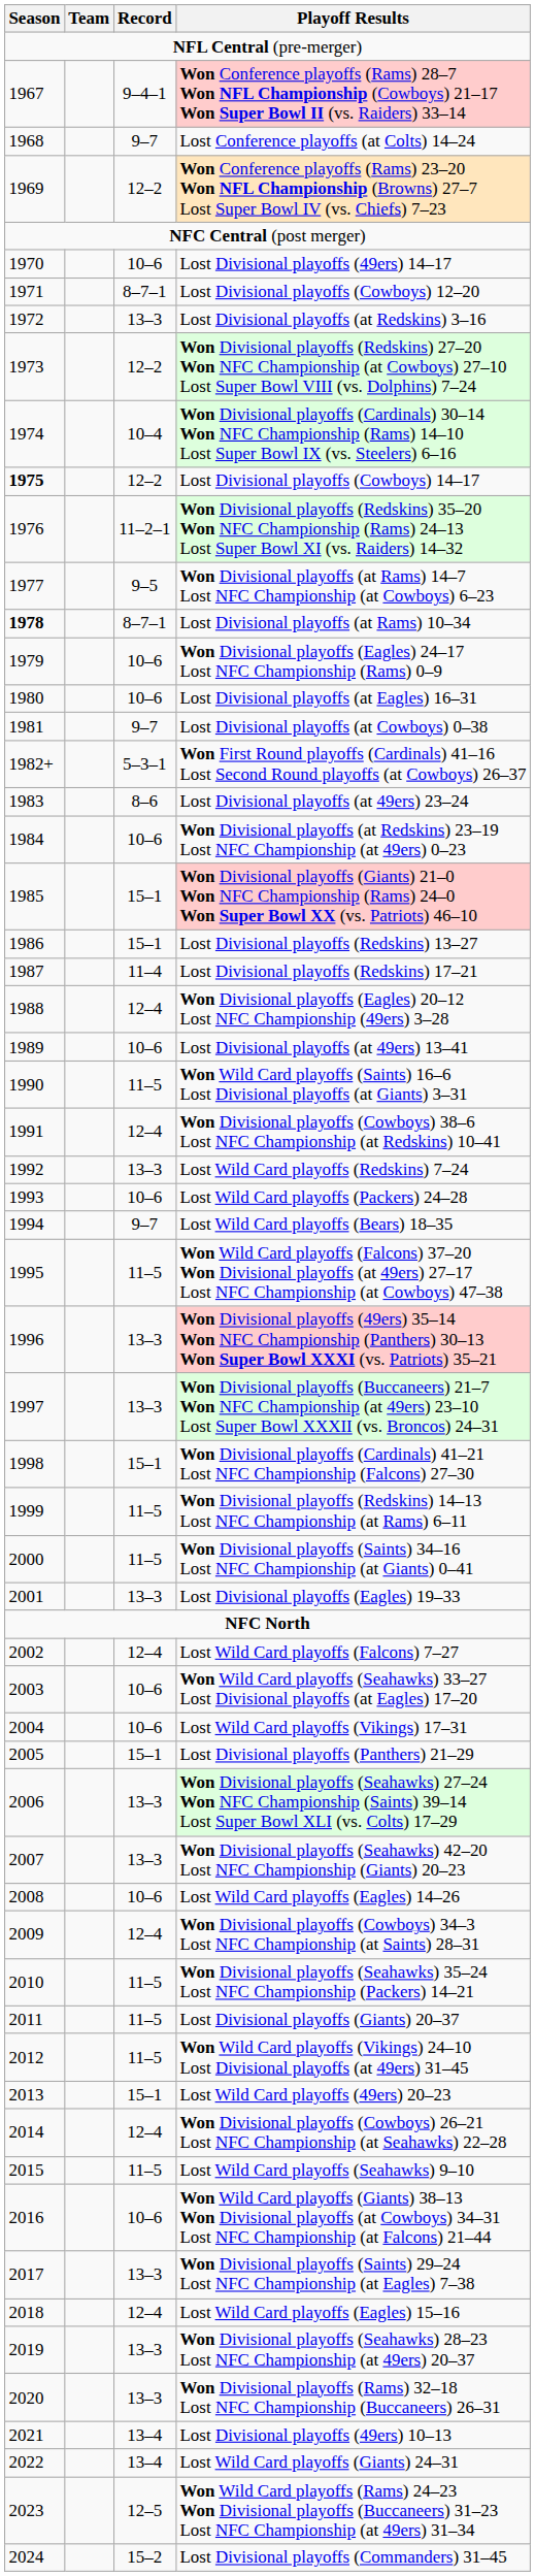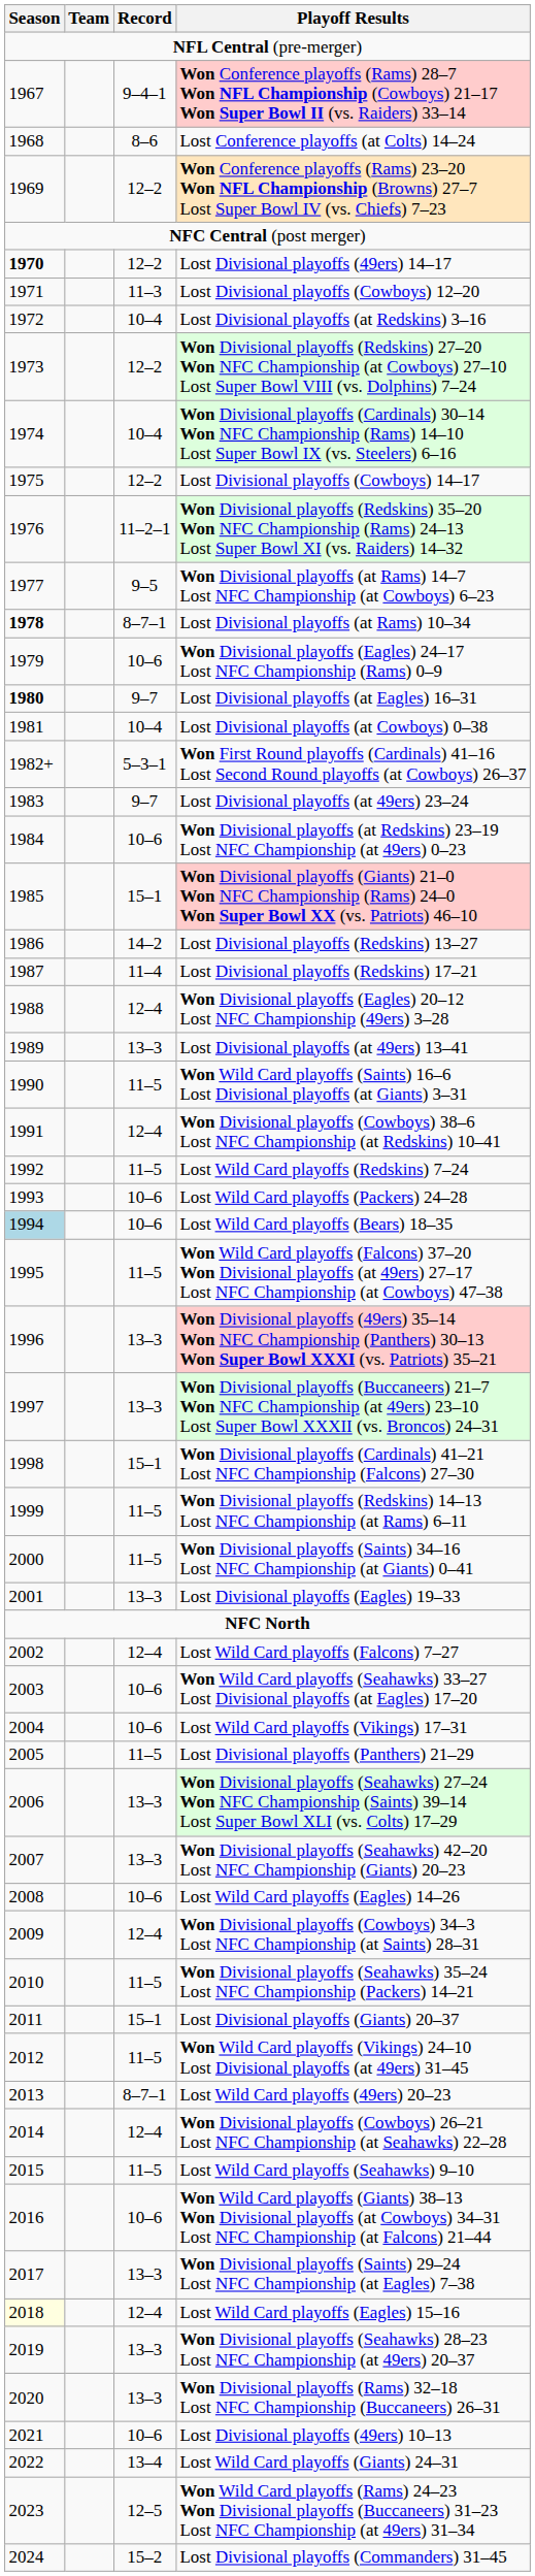Lost Conference playoffs (at Colts) 14–24 | Record: 9–7 -> 8–6
Lost Divisional playoffs (49ers) 14–17 | Season: normal -> bold
Lost Divisional playoffs (49ers) 14–17 | Record: 10–6 -> 12–2
Lost Divisional playoffs (Cowboys) 12–20 | Record: 8–7–1 -> 11–3
Lost Divisional playoffs (at Redskins) 3–16 | Record: 13–3 -> 10–4
Lost Divisional playoffs (Cowboys) 14–17 | Season: bold -> normal
Lost Divisional playoffs (at Eagles) 16–31 | Season: normal -> bold
Lost Divisional playoffs (at Eagles) 16–31 | Record: 10–6 -> 9–7
Lost Divisional playoffs (at Cowboys) 0–38 | Record: 9–7 -> 10–4
Lost Divisional playoffs (at 49ers) 23–24 | Record: 8–6 -> 9–7
Lost Divisional playoffs (Redskins) 13–27 | Record: 15–1 -> 14–2
Lost Divisional playoffs (at 49ers) 13–41 | Record: 10–6 -> 13–3
Lost Wild Card playoffs (Redskins) 7–24 | Record: 13–3 -> 11–5
Lost Wild Card playoffs (Bears) 18–35 | Season: no background -> lightblue background
Lost Wild Card playoffs (Bears) 18–35 | Record: 9–7 -> 10–6
Lost Divisional playoffs (Panthers) 21–29 | Record: 15–1 -> 11–5
Lost Divisional playoffs (Giants) 20–37 | Record: 11–5 -> 15–1
Lost Wild Card playoffs (49ers) 20–23 | Record: 15–1 -> 8–7–1
Lost Wild Card playoffs (Eagles) 15–16 | Season: no background -> lightyellow background
Lost Divisional playoffs (49ers) 10–13 | Record: 13–4 -> 10–6
